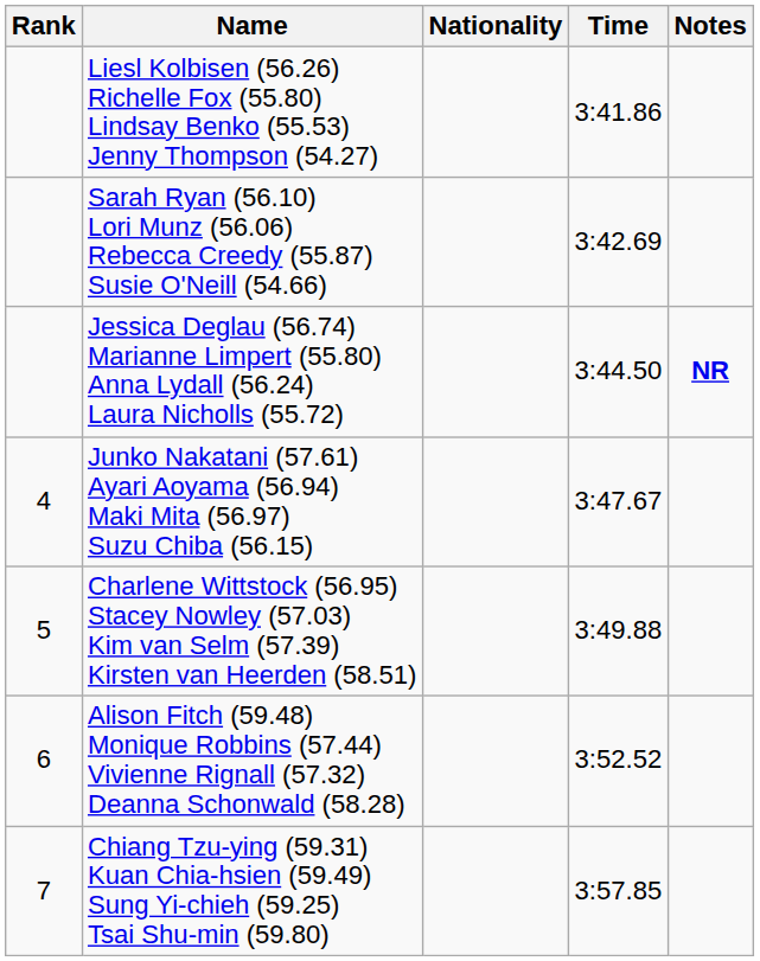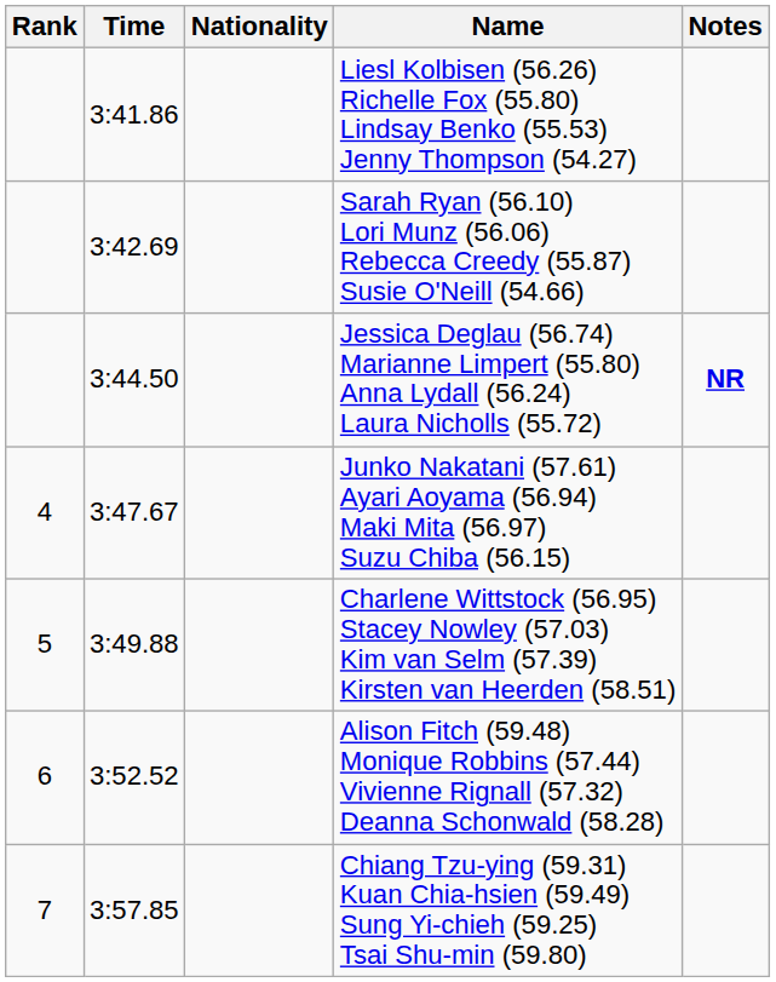columns swapped: Name <-> Time
